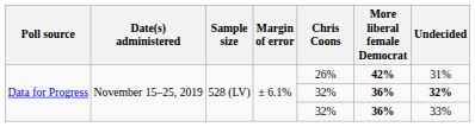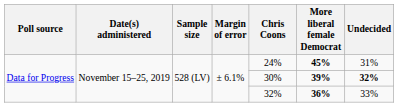row 2 | Chris Coons: 26% -> 24%
row 2 | More liberal female Democrat: 42% -> 45%
row 3 | Chris Coons: 32% -> 30%
row 3 | More liberal female Democrat: 36% -> 39%
